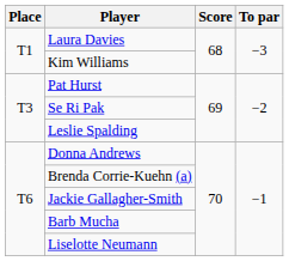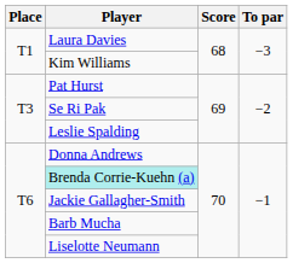Brenda Corrie-Kuehn (a) | Player: no background -> paleturquoise background
